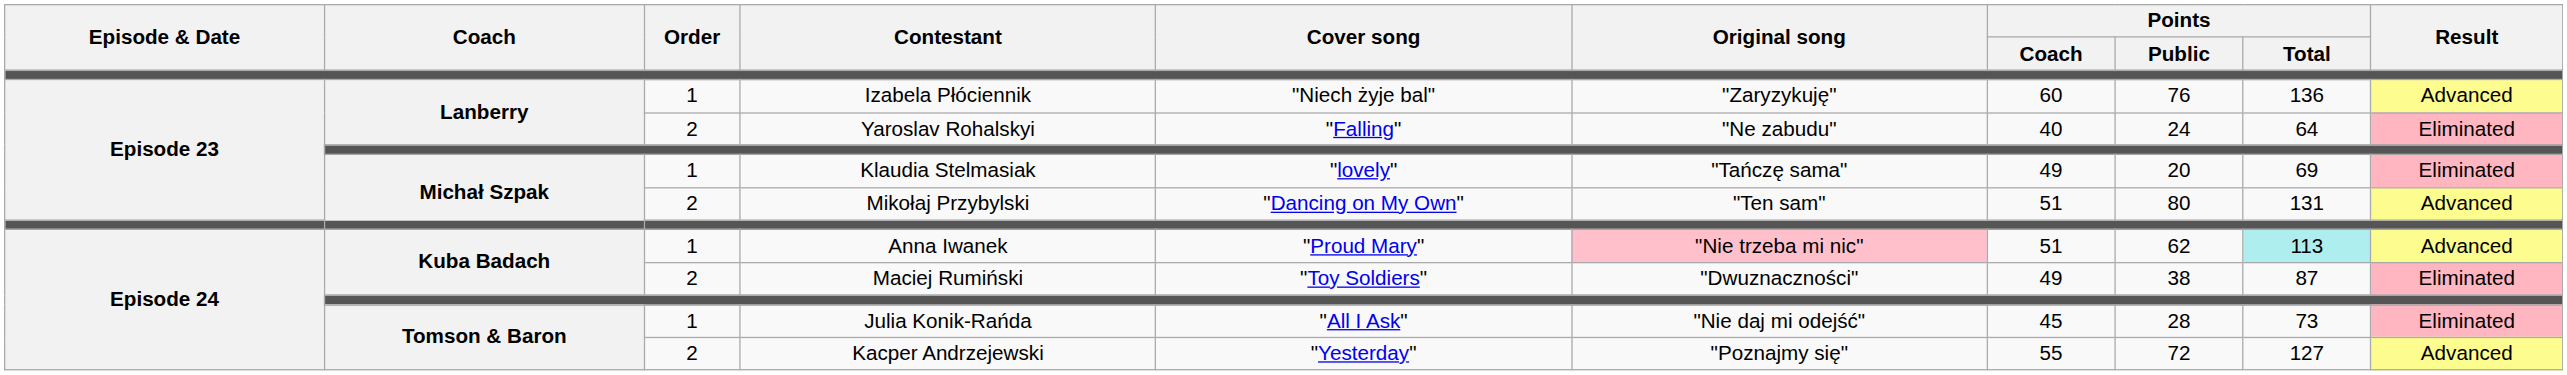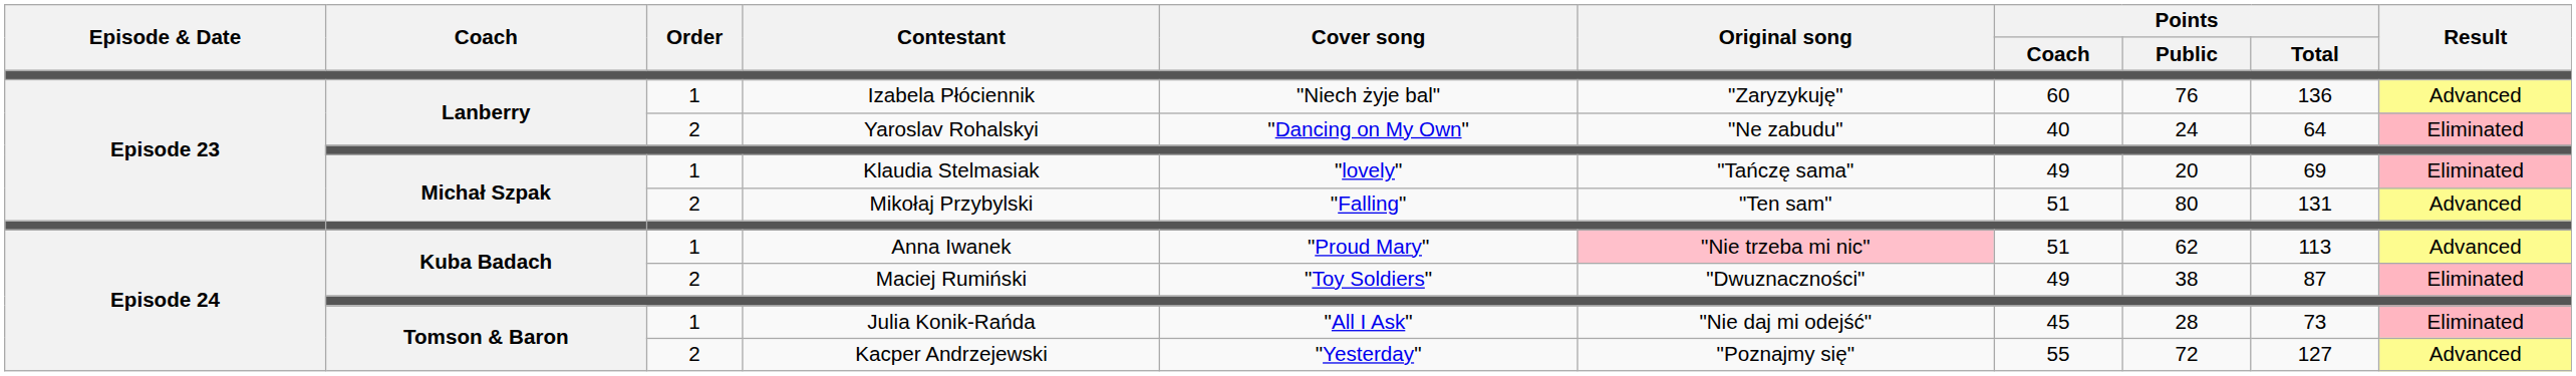Yaroslav Rohalskyi | Cover song: "Falling" -> "Dancing on My Own"
Mikołaj Przybylski | Cover song: "Dancing on My Own" -> "Falling"
Anna Iwanek | Points / Total: paleturquoise background -> no background
